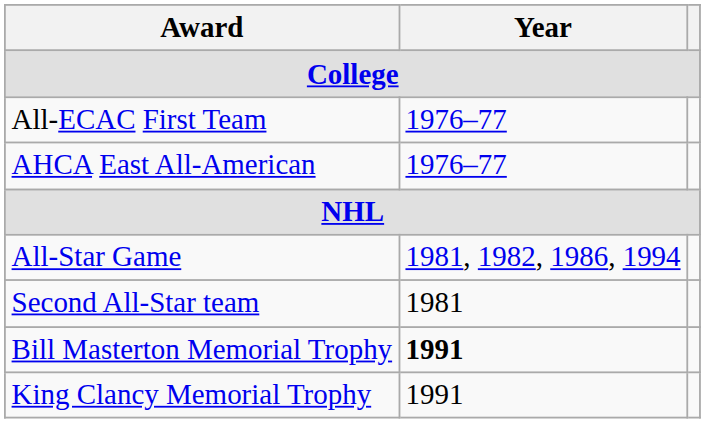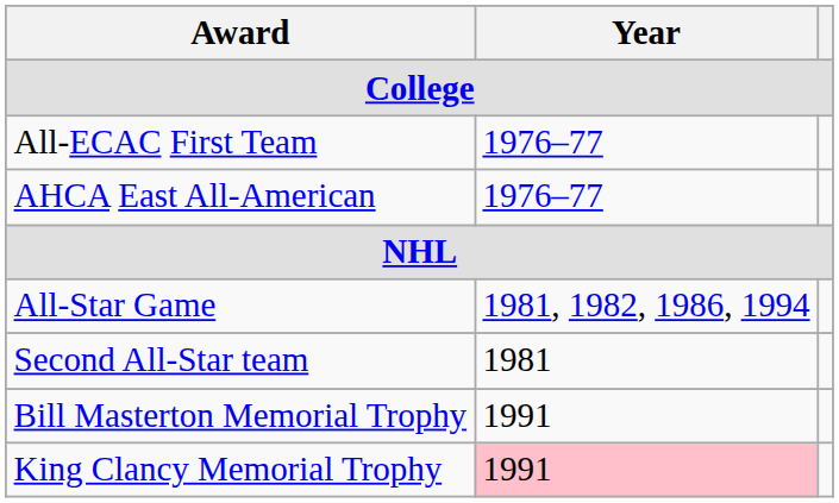Bill Masterton Memorial Trophy | Year: bold -> normal
King Clancy Memorial Trophy | Year: no background -> pink background
